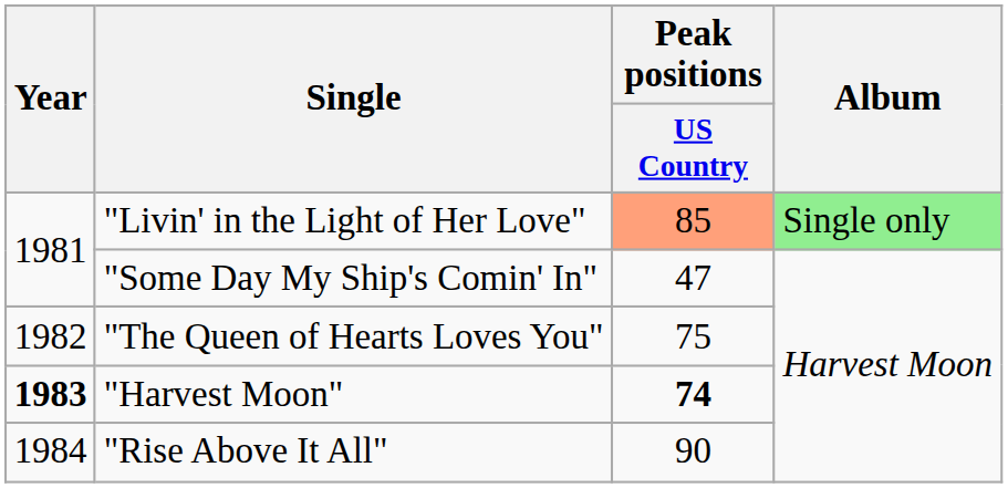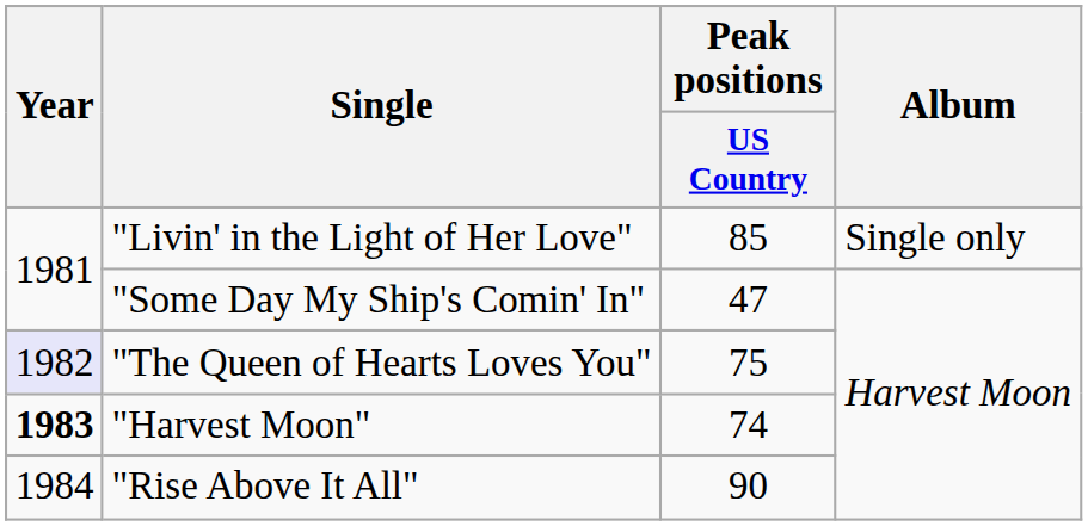"Livin' in the Light of Her Love" | Peak positions / US Country: lightsalmon background -> no background
"Livin' in the Light of Her Love" | Album: lightgreen background -> no background
"The Queen of Hearts Loves You" | Year: no background -> lavender background
"Harvest Moon" | Peak positions / US Country: bold -> normal
